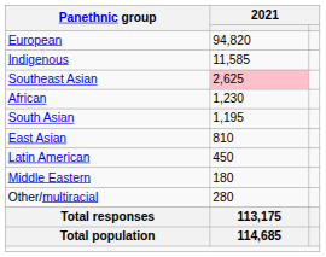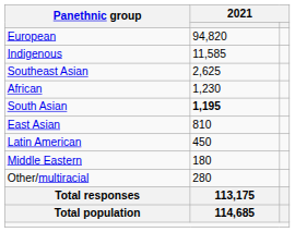Southeast Asian | column 2: pink background -> no background
South Asian | column 2: normal -> bold
